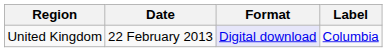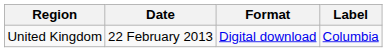United Kingdom | Format: lavender background -> no background
